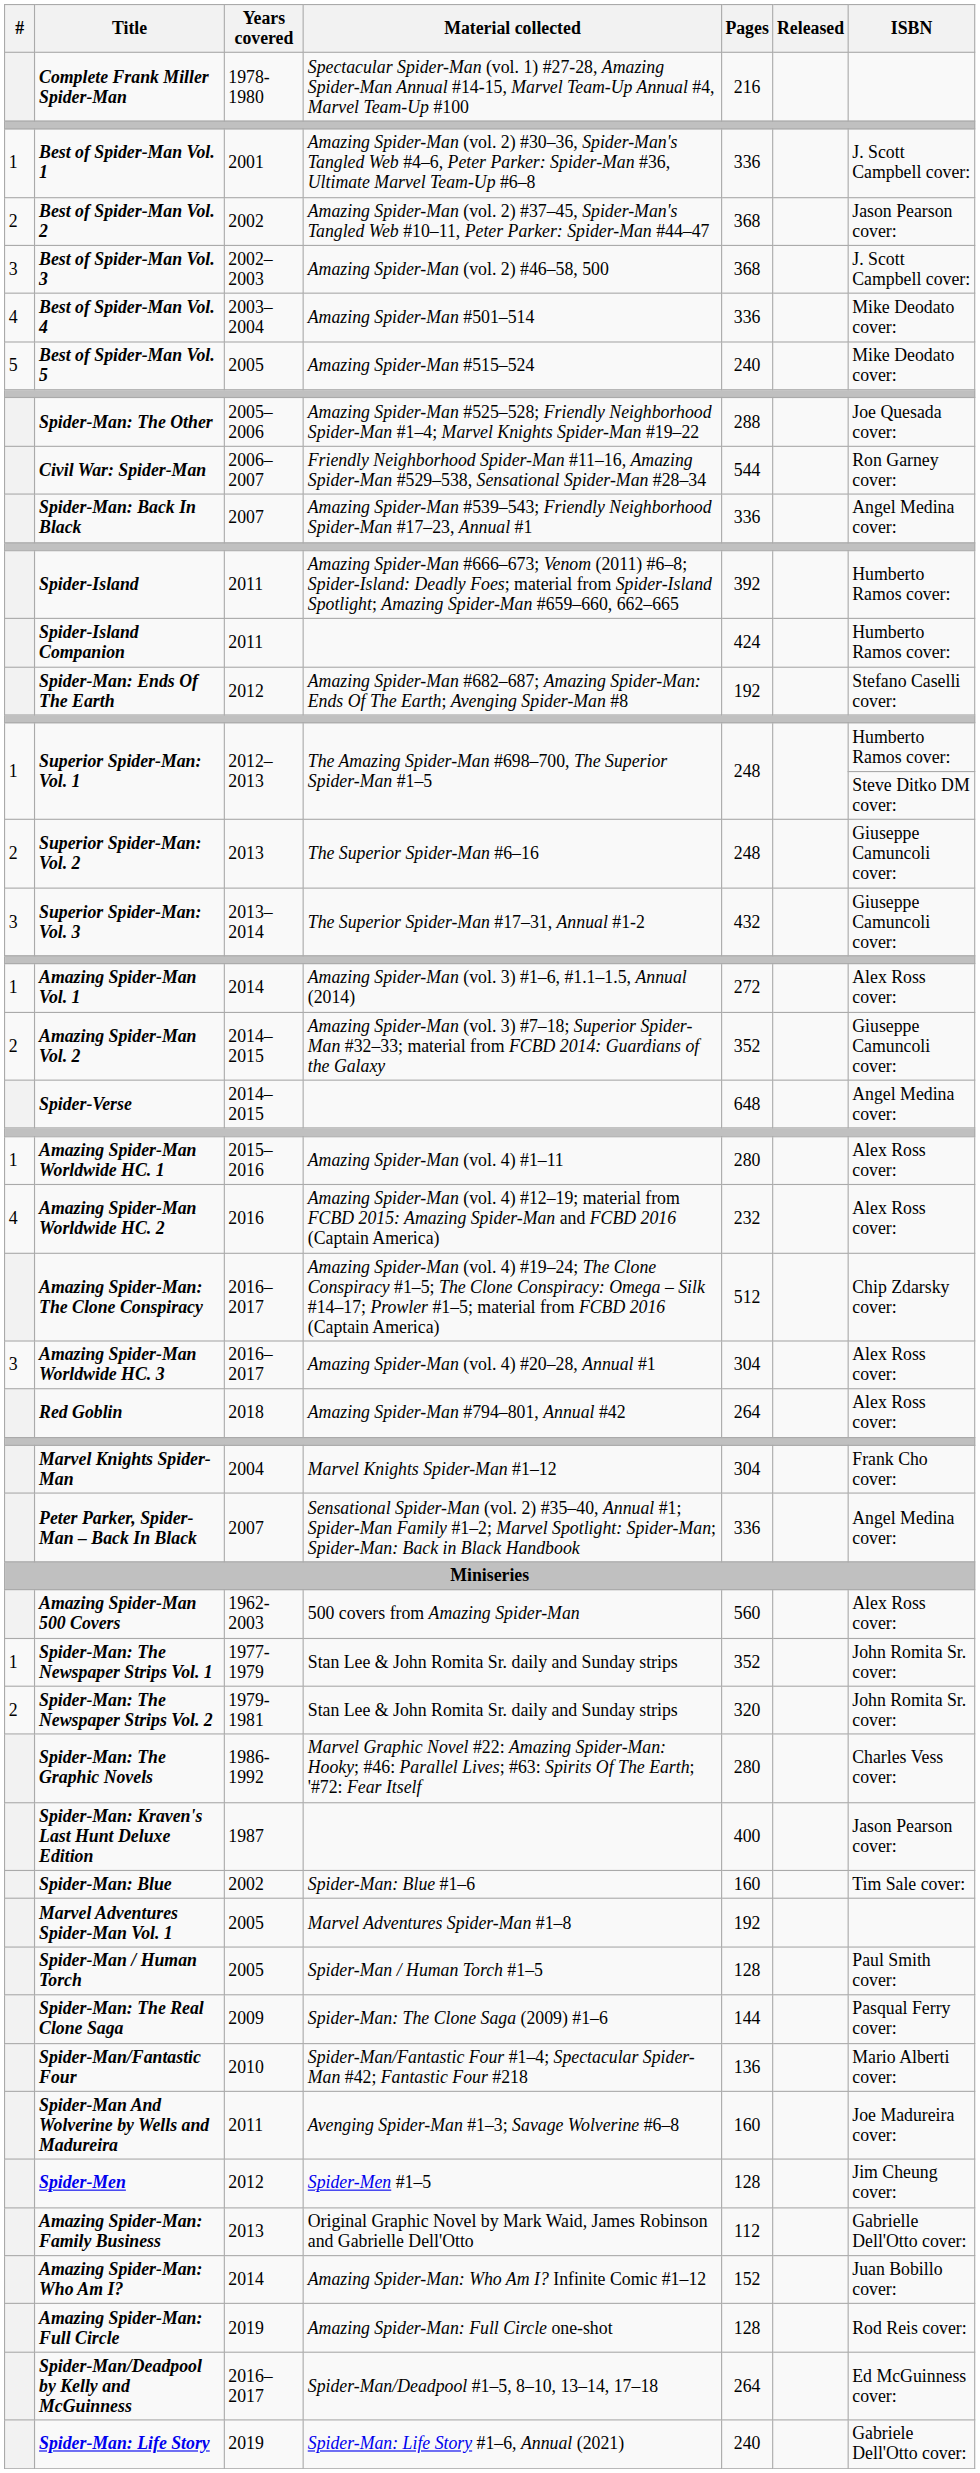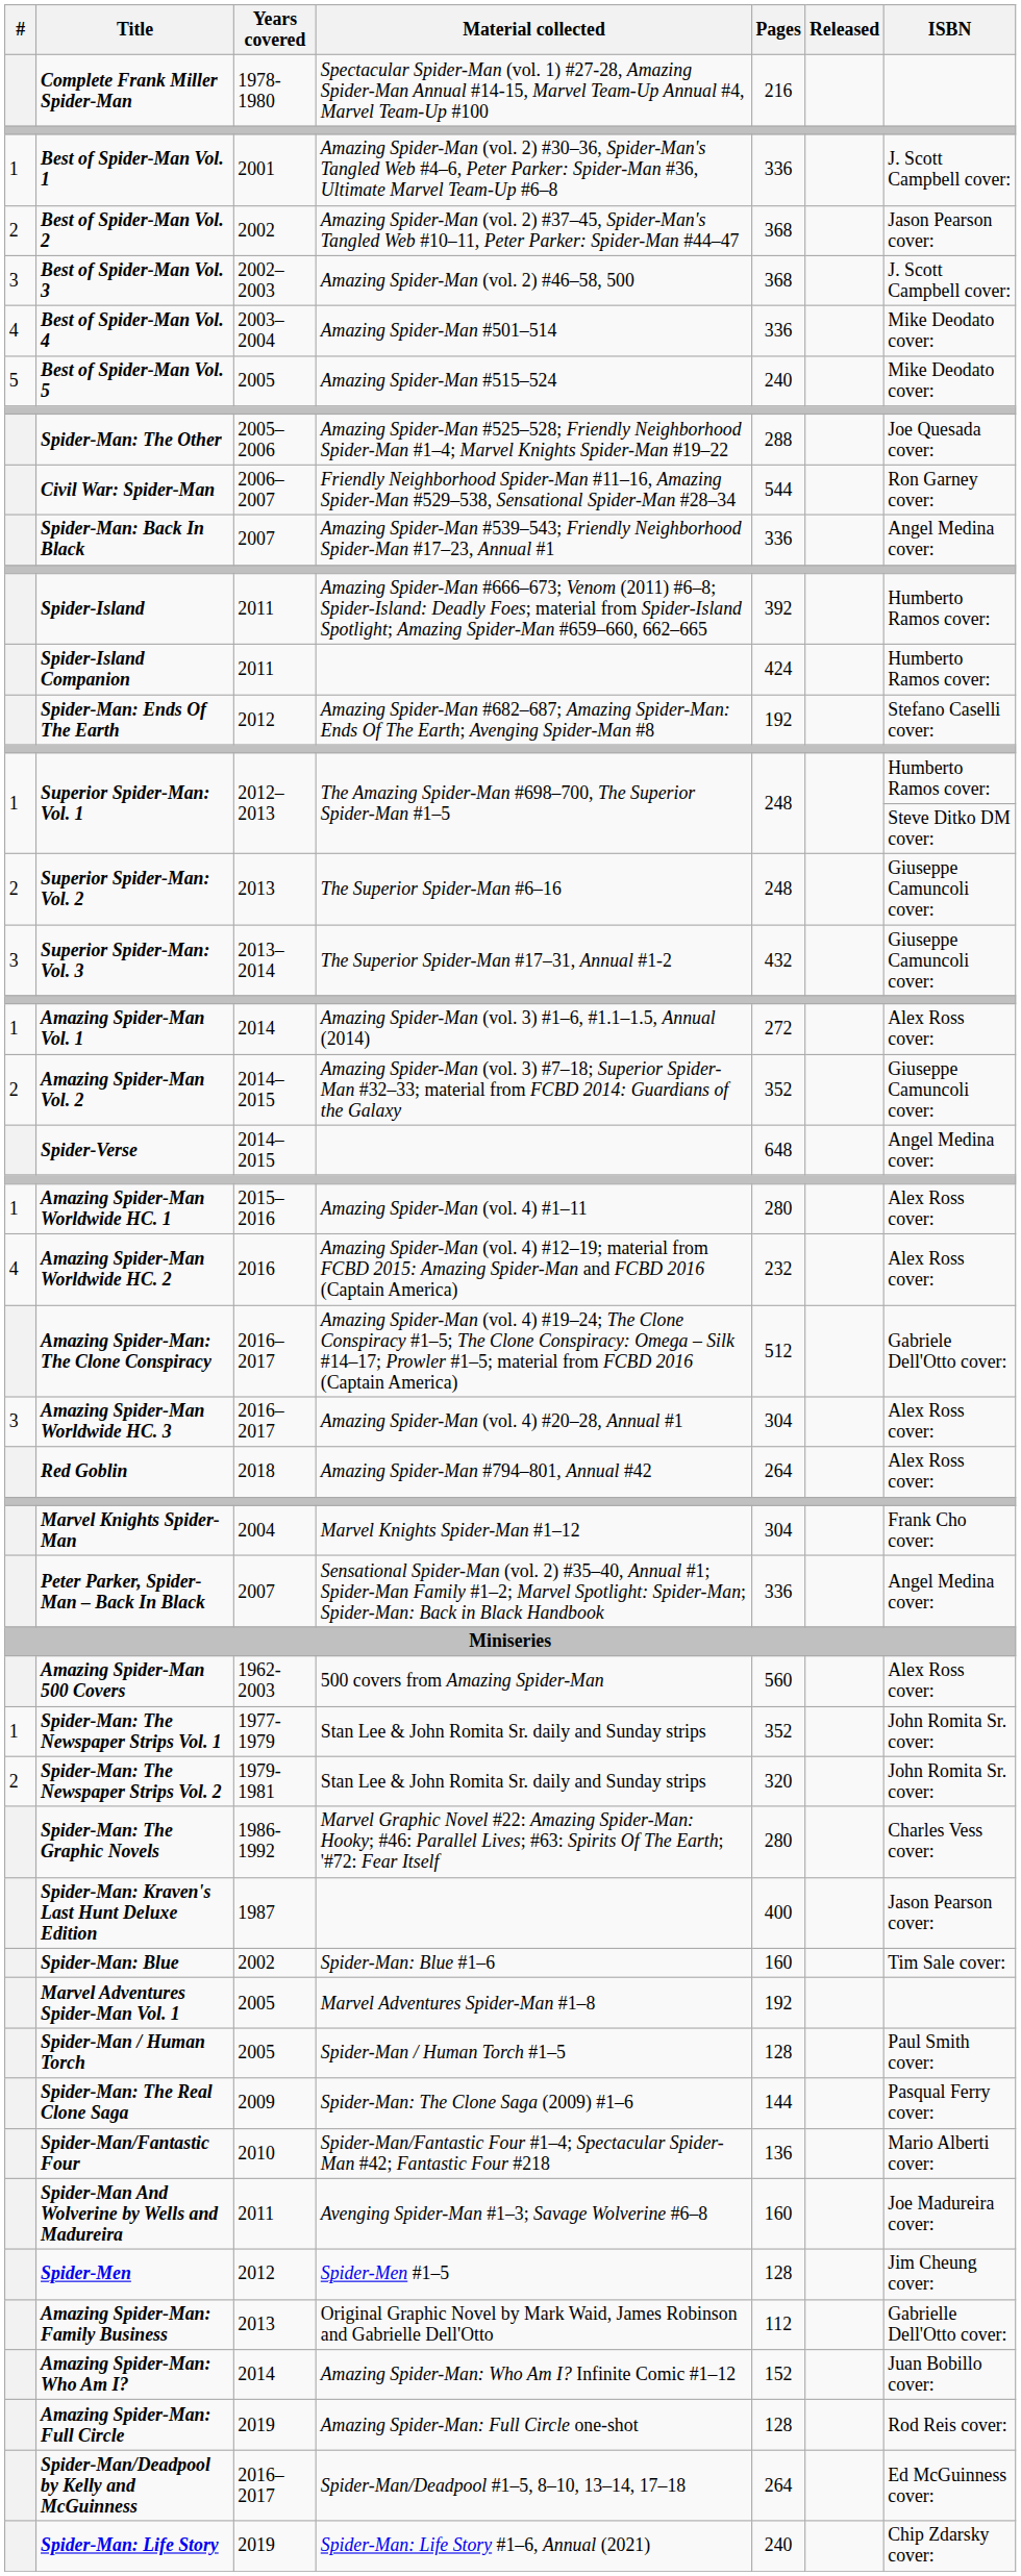Amazing Spider-Man: The Clone Conspiracy | ISBN: Chip Zdarsky cover: -> Gabriele Dell'Otto cover:
Spider-Man: Life Story | ISBN: Gabriele Dell'Otto cover: -> Chip Zdarsky cover:
